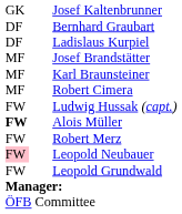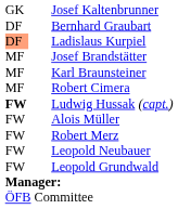Ladislaus Kurpiel | column 1: no background -> lightsalmon background
Ludwig Hussak (capt.) | column 1: normal -> bold
Alois Müller | column 1: bold -> normal
Leopold Neubauer | column 1: pink background -> no background
